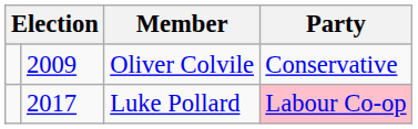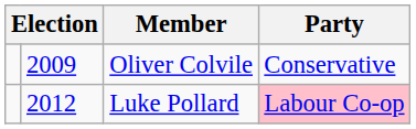Luke Pollard | column 2: 2017 -> 2012
